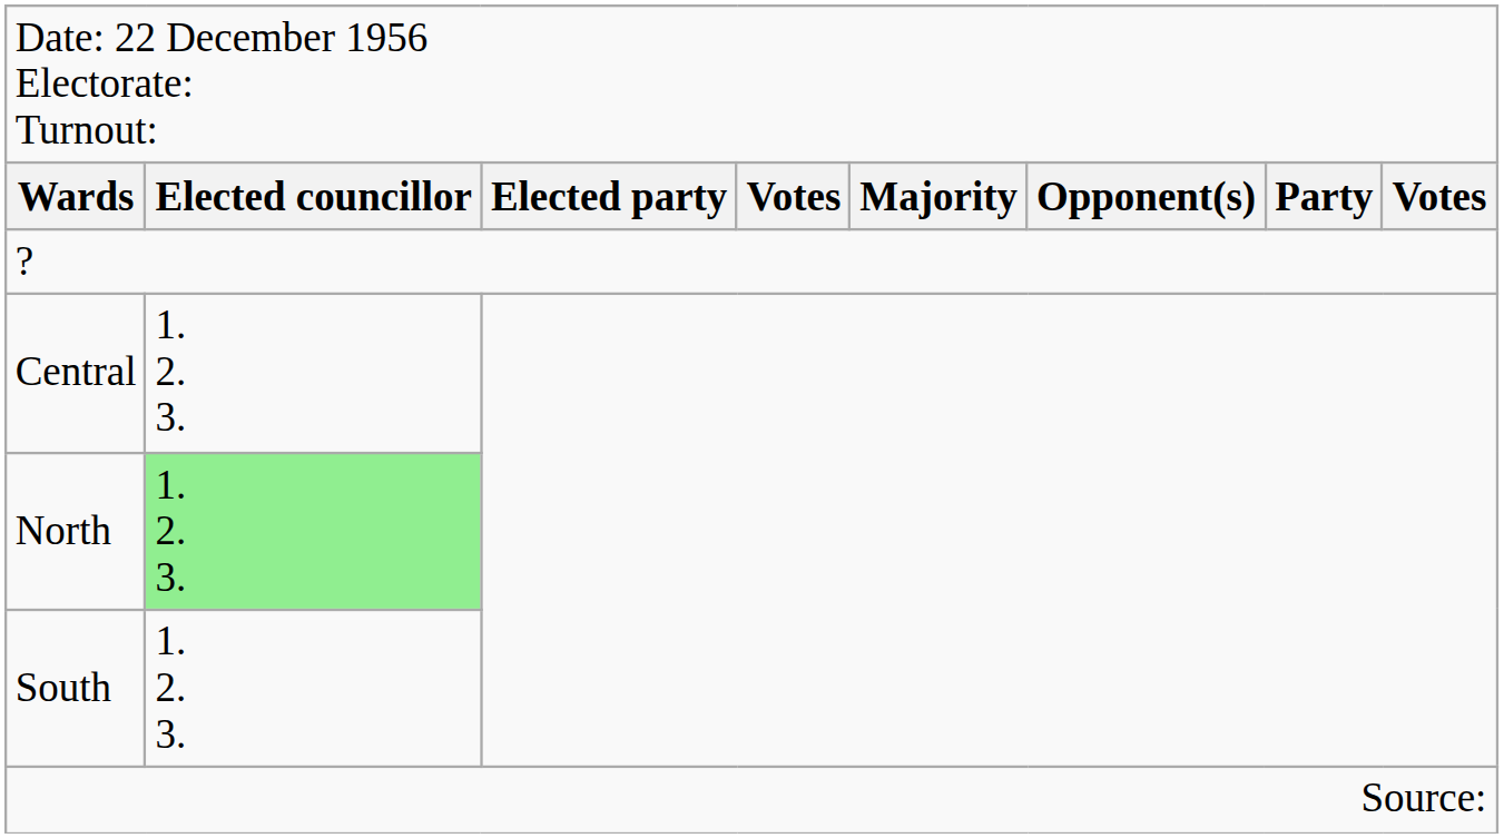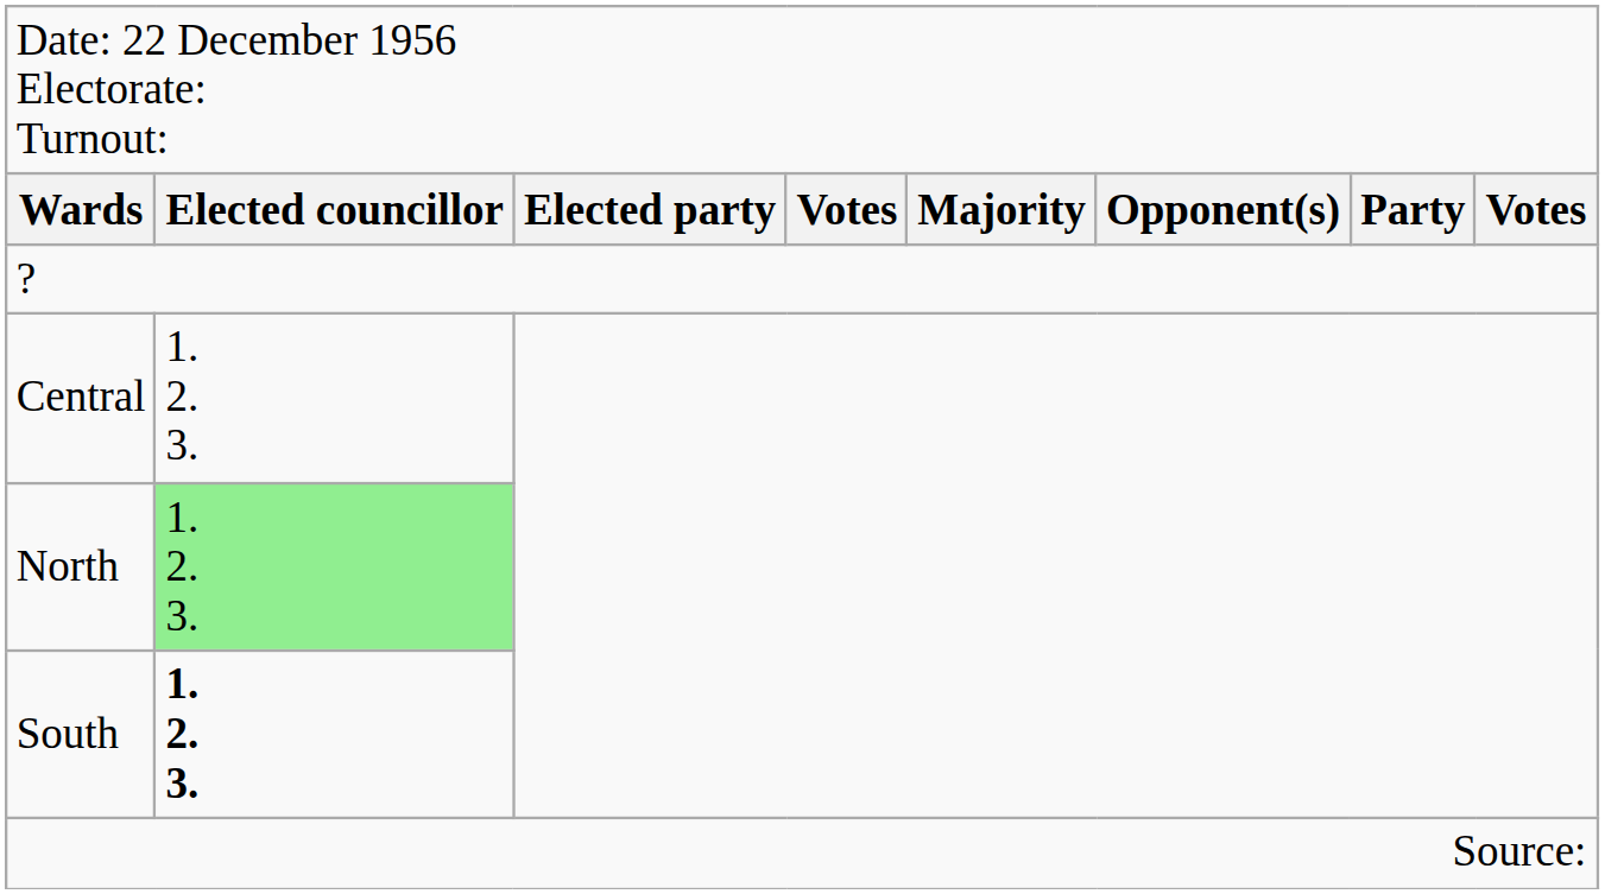South | column 2: normal -> bold
